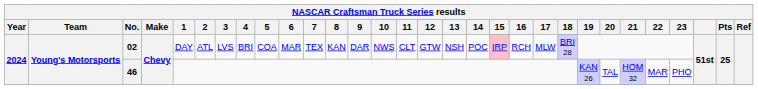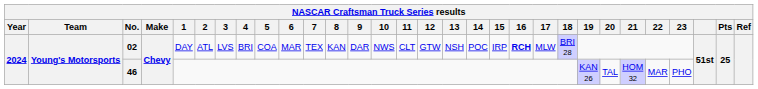02 | 15: pink background -> no background
02 | 16: normal -> bold
